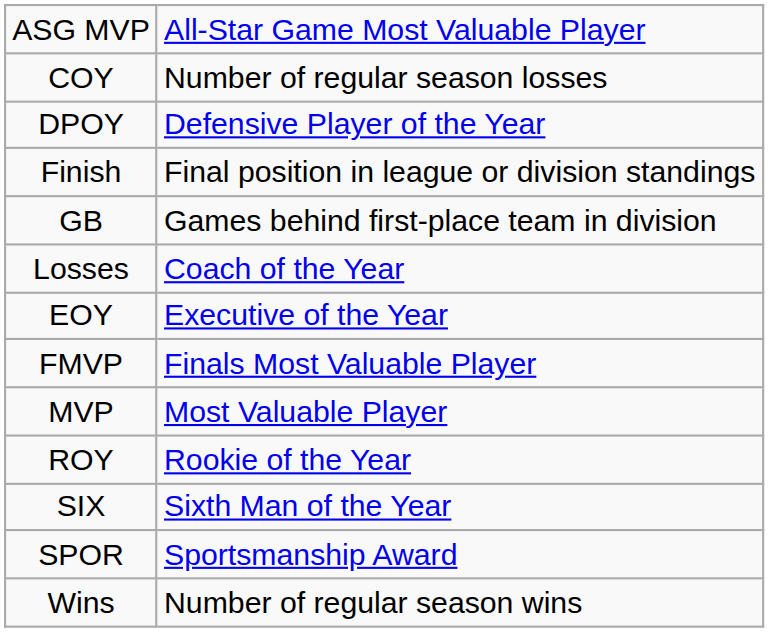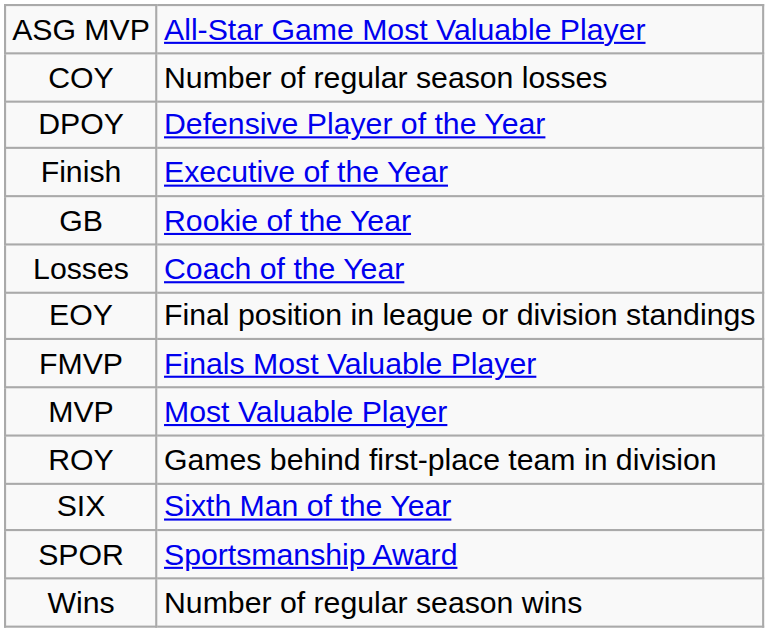Finish | column 2: Final position in league or division standings -> Executive of the Year
GB | column 2: Games behind first-place team in division -> Rookie of the Year
EOY | column 2: Executive of the Year -> Final position in league or division standings
ROY | column 2: Rookie of the Year -> Games behind first-place team in division
